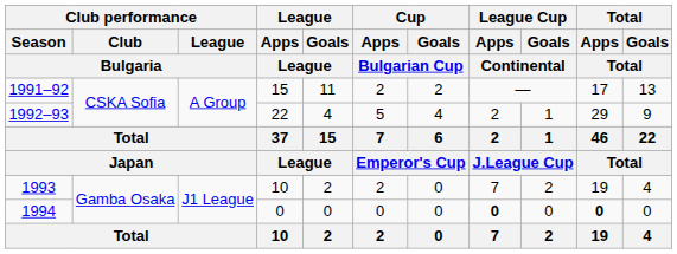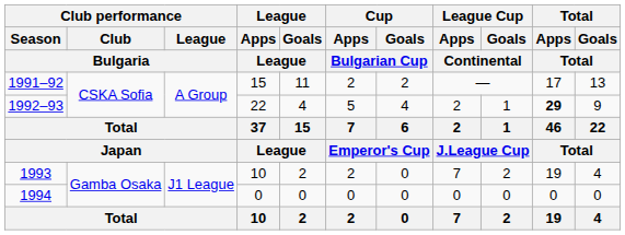1992–93 | Total / Apps / Total: normal -> bold
1994 | League Cup / Apps / Continental: bold -> normal
1994 | Total / Apps / Total: bold -> normal
